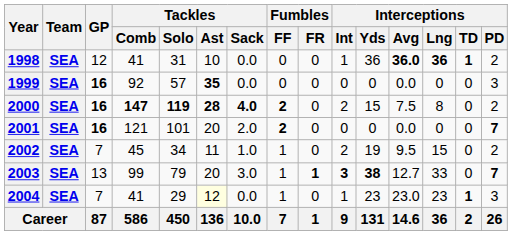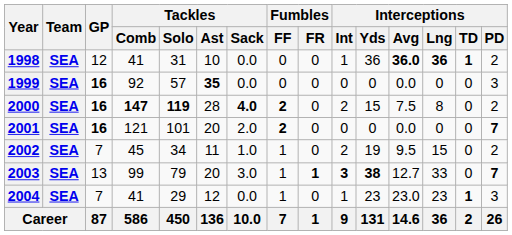2000 | Tackles / Ast: bold -> normal
2004 | Tackles / Ast: lightyellow background -> no background
